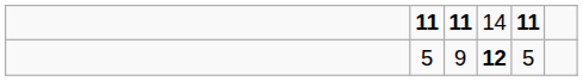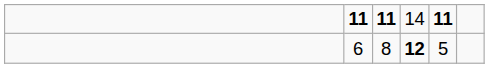row 2 | column 2: 5 -> 6
row 2 | column 3: 9 -> 8
